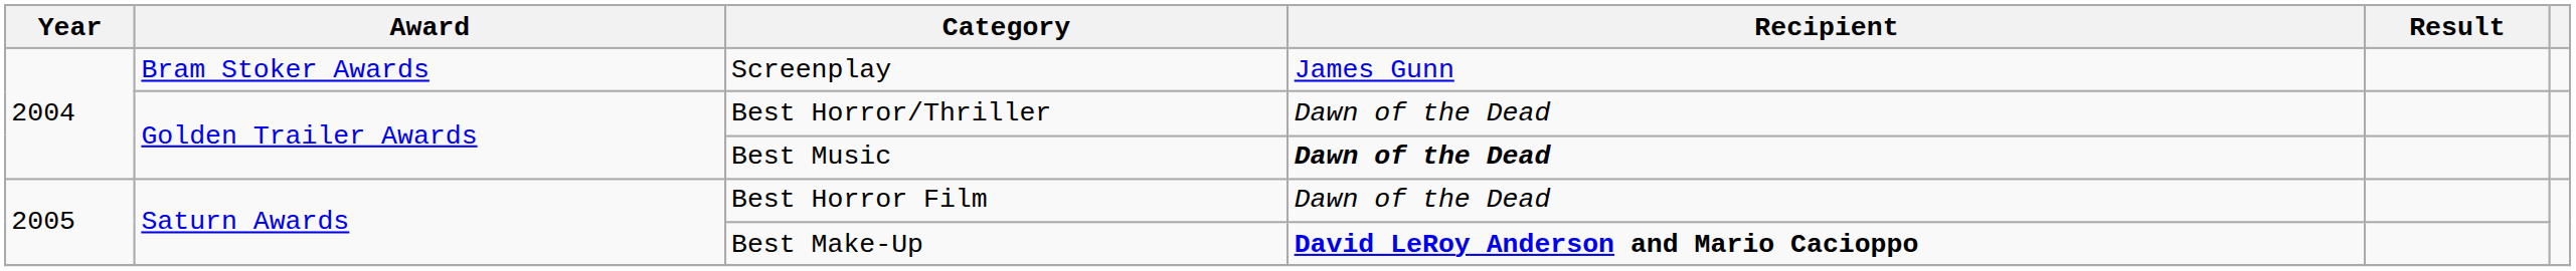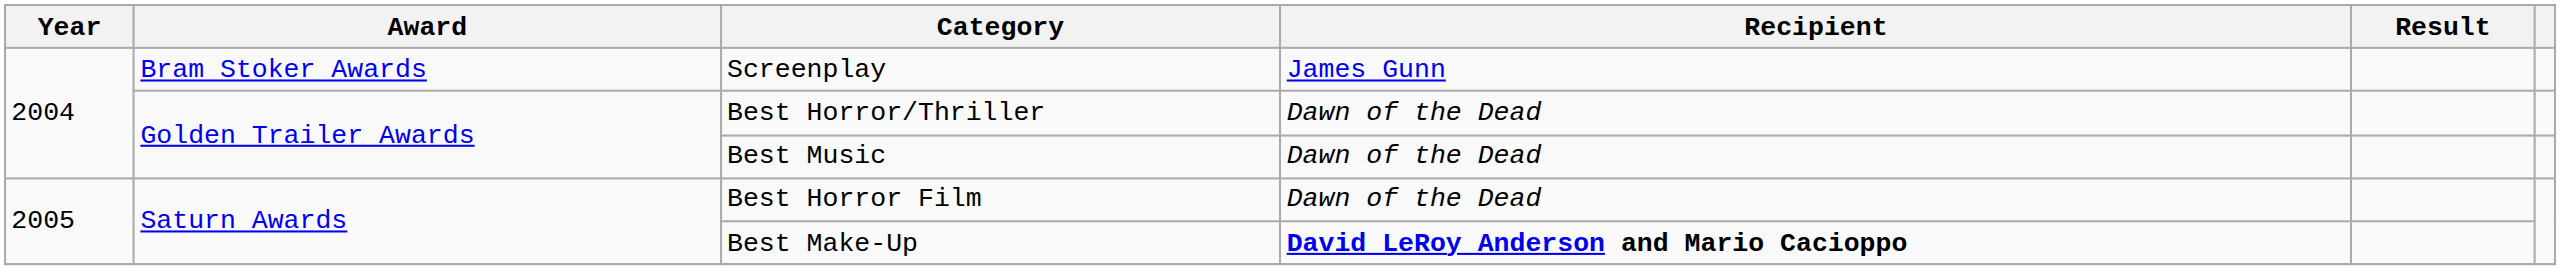Best Music | Recipient: bold -> normal
